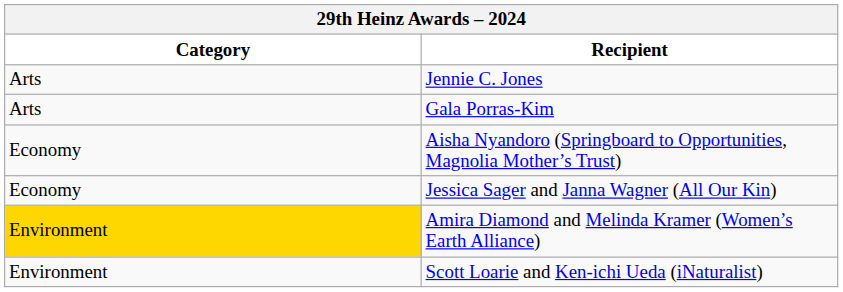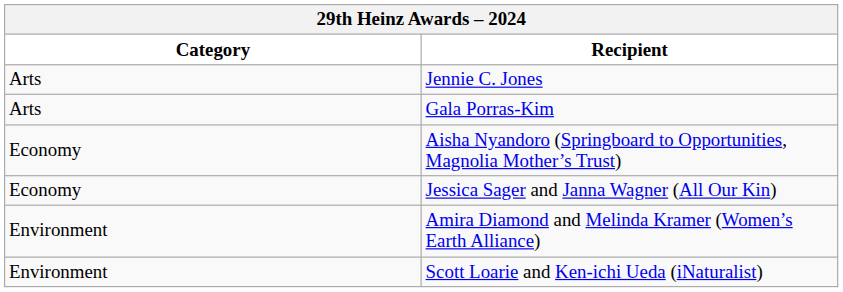Amira Diamond and Melinda Kramer (Women’s Earth Alliance) | Category: gold background -> no background
